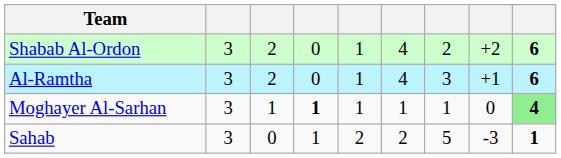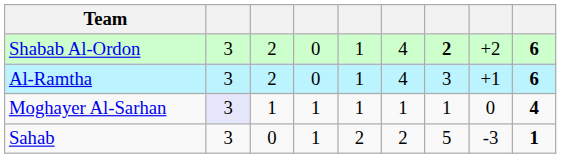Shabab Al-Ordon | column 7: normal -> bold
Moghayer Al-Sarhan | column 2: no background -> lavender background
Moghayer Al-Sarhan | column 4: bold -> normal
Moghayer Al-Sarhan | column 9: lightgreen background -> no background
